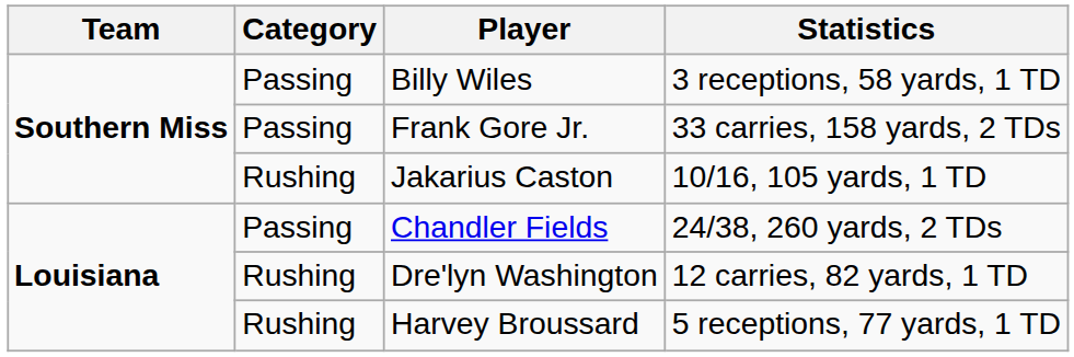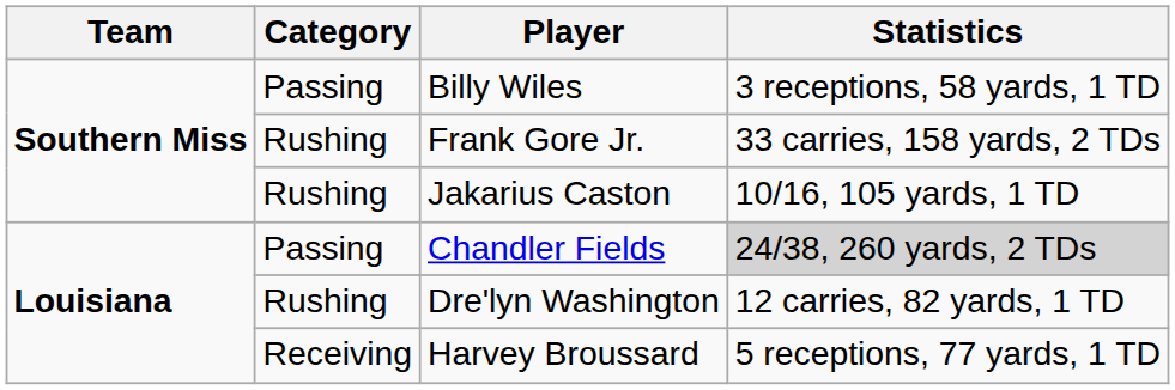Frank Gore Jr. | Category: Passing -> Rushing
Chandler Fields | Statistics: no background -> lightgrey background
Harvey Broussard | Category: Rushing -> Receiving
